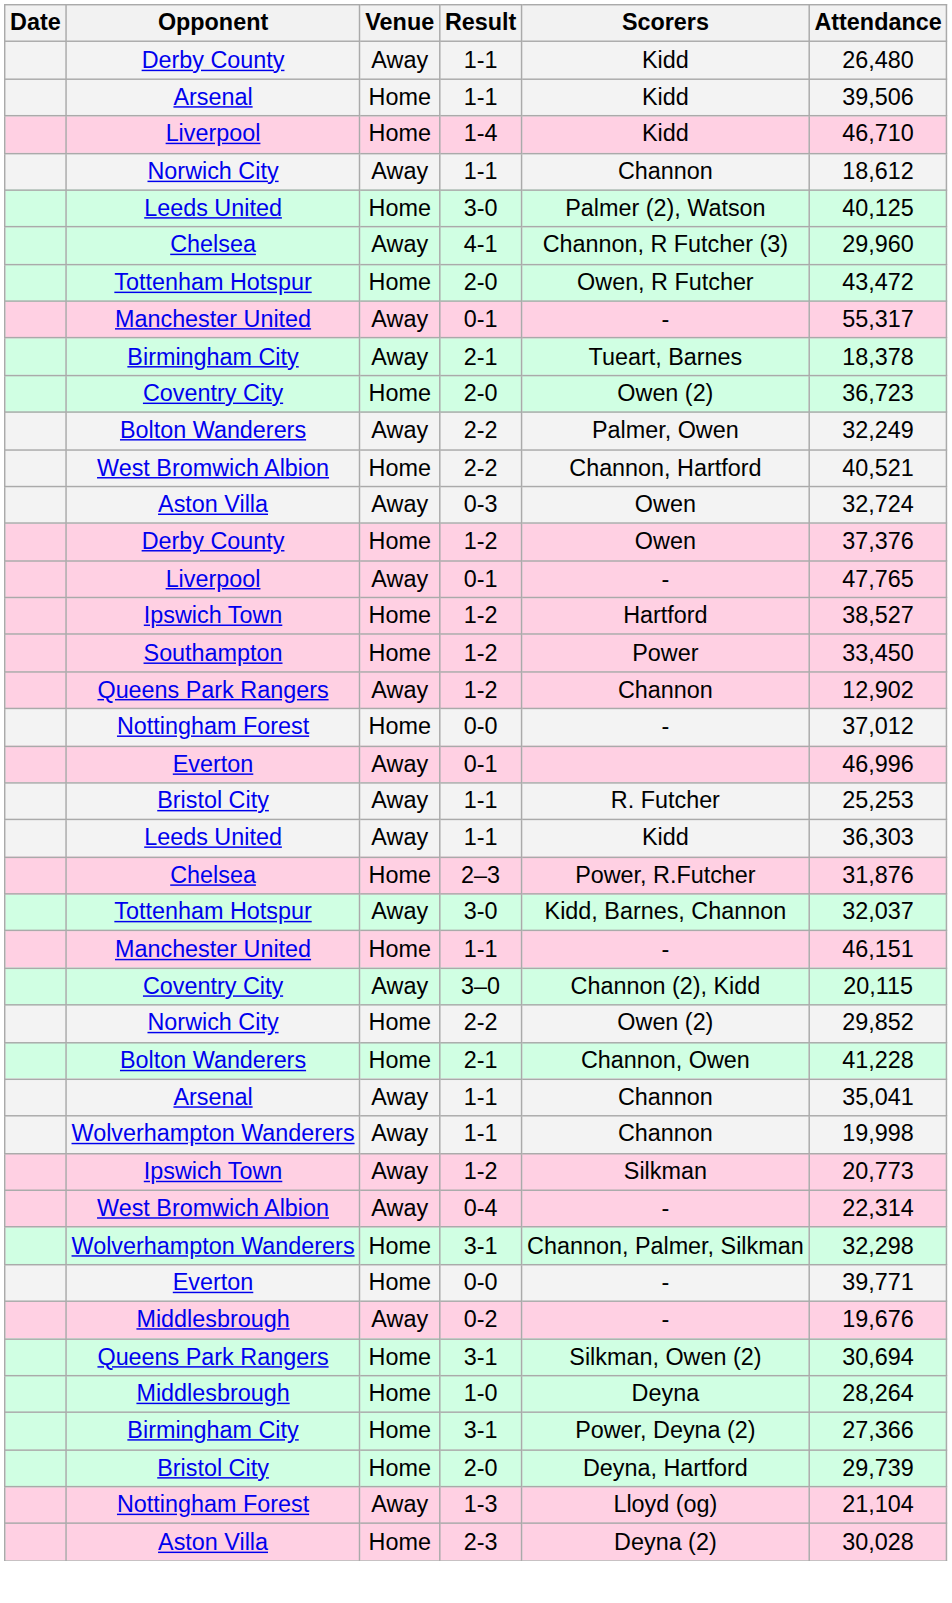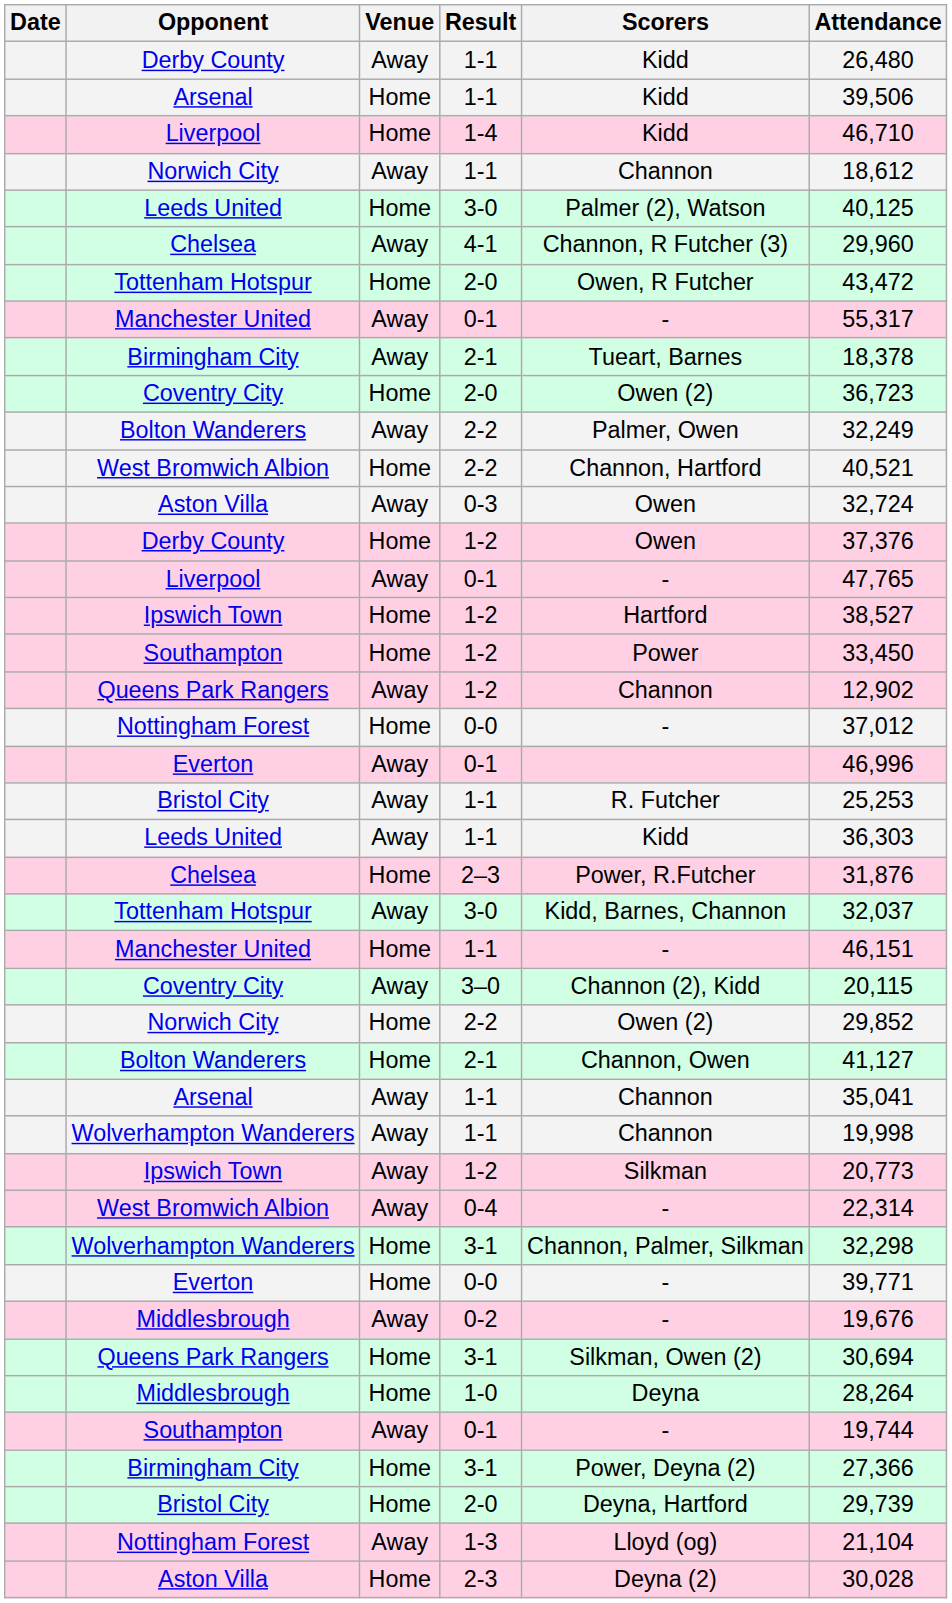Bolton Wanderers / Home | Attendance: 41,228 -> 41,127
+ row: Southampton | Away | 0-1 | - | 19,744
